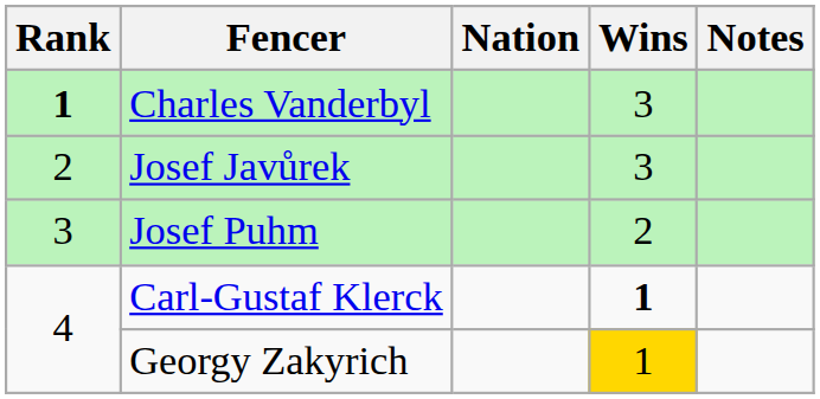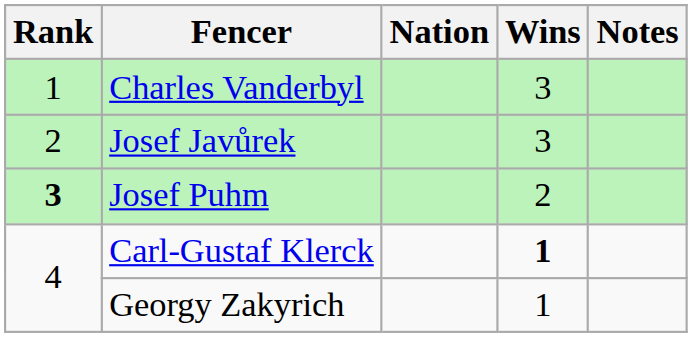Charles Vanderbyl | Rank: bold -> normal
Josef Puhm | Rank: normal -> bold
Georgy Zakyrich | Wins: gold background -> no background
